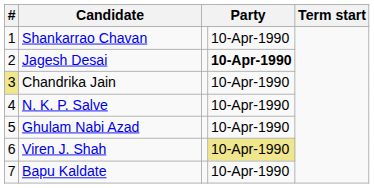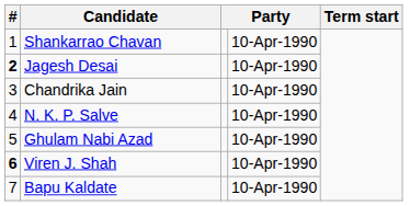Jagesh Desai | #: normal -> bold
Jagesh Desai | column 4: bold -> normal
Chandrika Jain | #: khaki background -> no background
Viren J. Shah | #: normal -> bold
Viren J. Shah | column 4: khaki background -> no background
